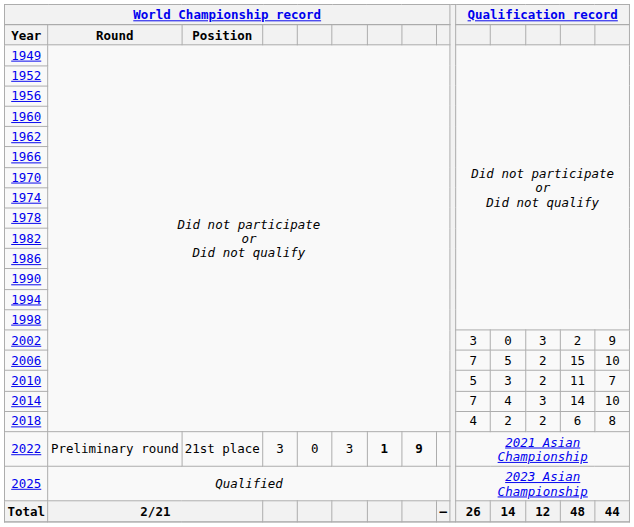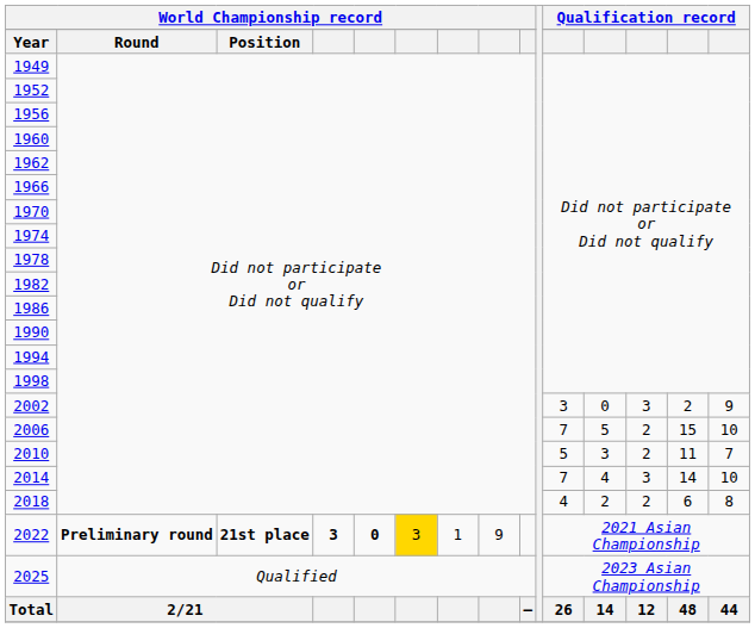2022 | column 2: normal -> bold
2022 | column 3: normal -> bold
2022 | column 4: normal -> bold
2022 | column 5: normal -> bold
2022 | column 6: no background -> gold background
2022 | column 7: bold -> normal
2022 | column 8: bold -> normal
